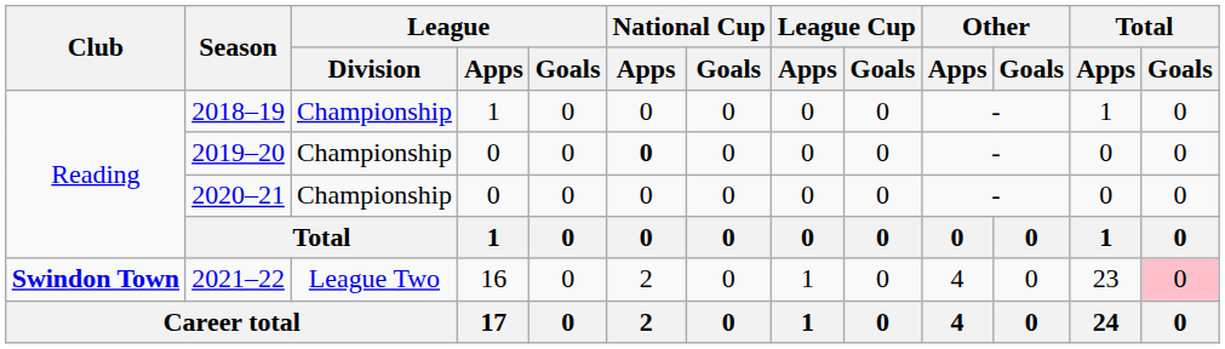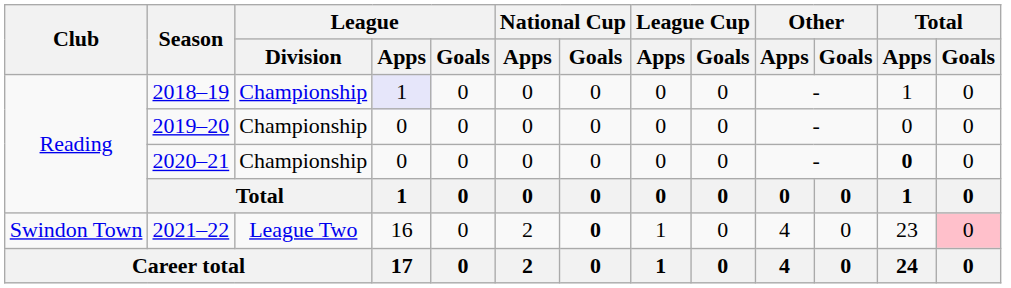2018–19 | League / Apps: no background -> lavender background
2019–20 | National Cup / Apps: bold -> normal
2020–21 | Total / Apps: normal -> bold
2021–22 | Club: bold -> normal
2021–22 | National Cup / Goals: normal -> bold
